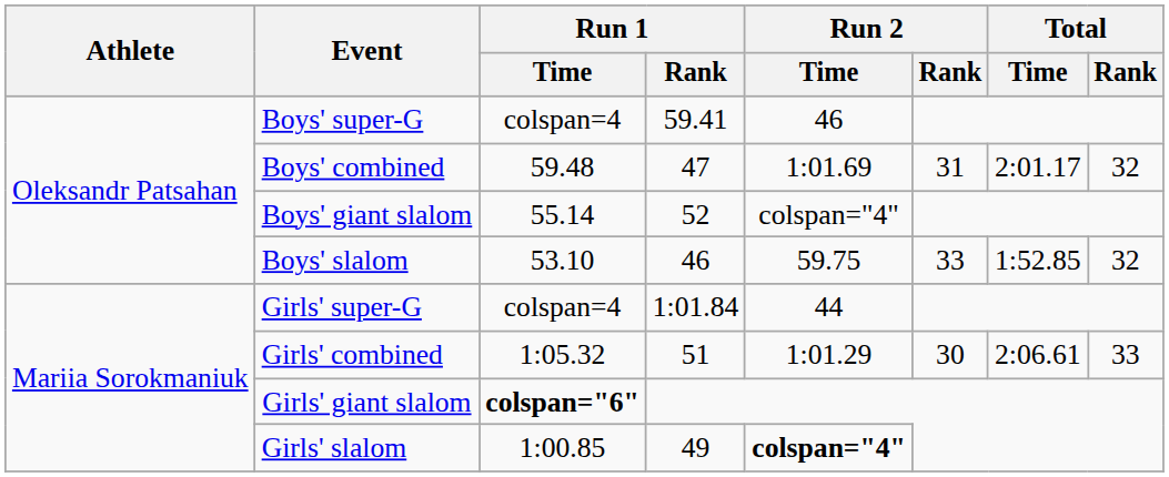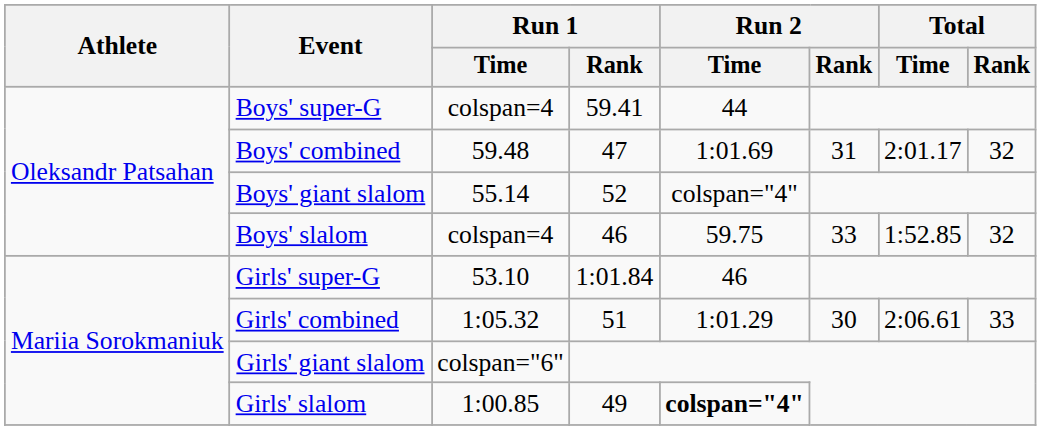Boys' super-G | Run 2 / Time: 46 -> 44
Boys' slalom | Run 1 / Time: 53.10 -> colspan=4
Girls' super-G | Run 1 / Time: colspan=4 -> 53.10
Girls' super-G | Run 2 / Time: 44 -> 46
Girls' giant slalom | Run 1 / Time: bold -> normal
